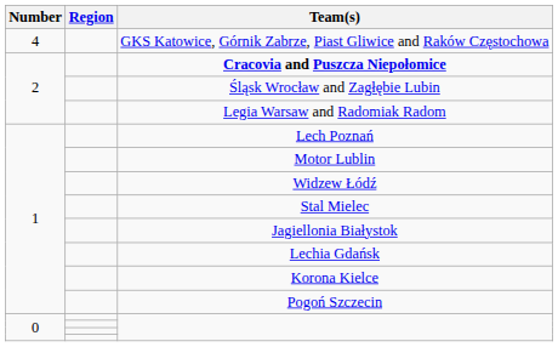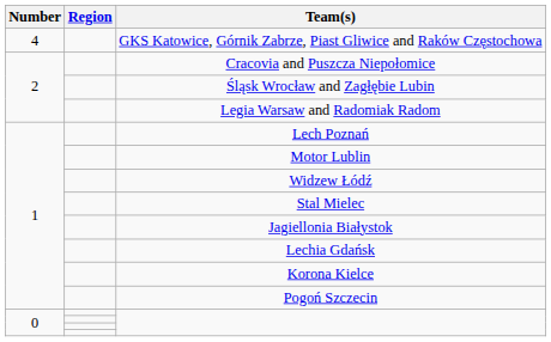Cracovia and Puszcza Niepołomice | Team(s): bold -> normal
